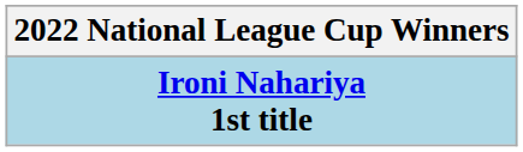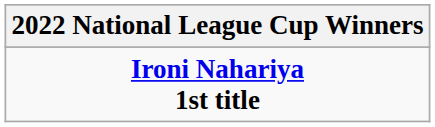row 2 | column 1: lightblue background -> no background
